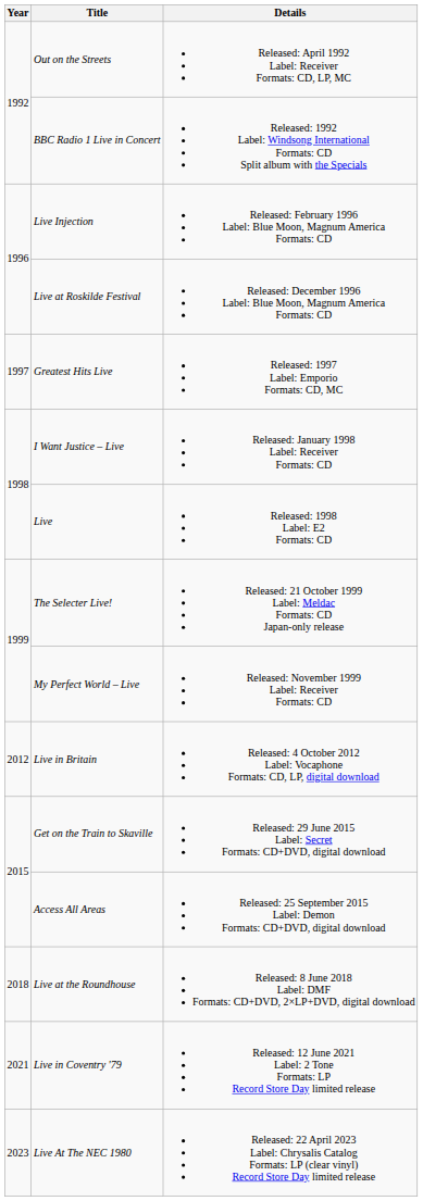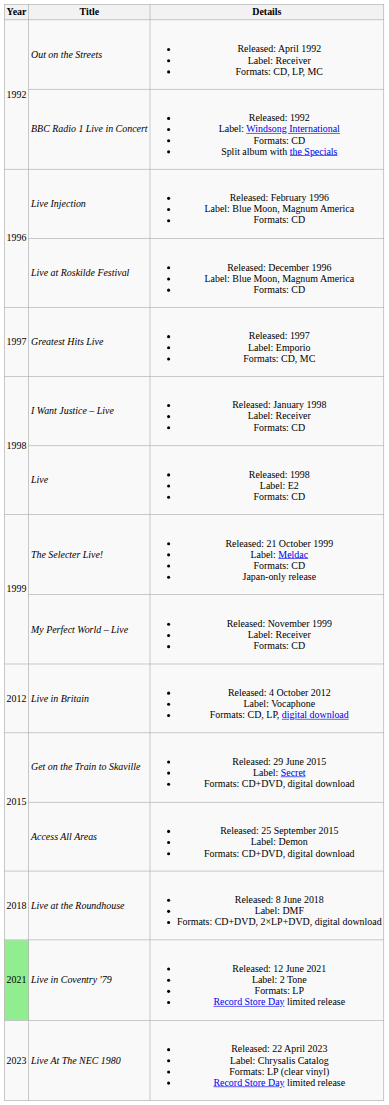Live in Coventry '79 | Year: no background -> lightgreen background
